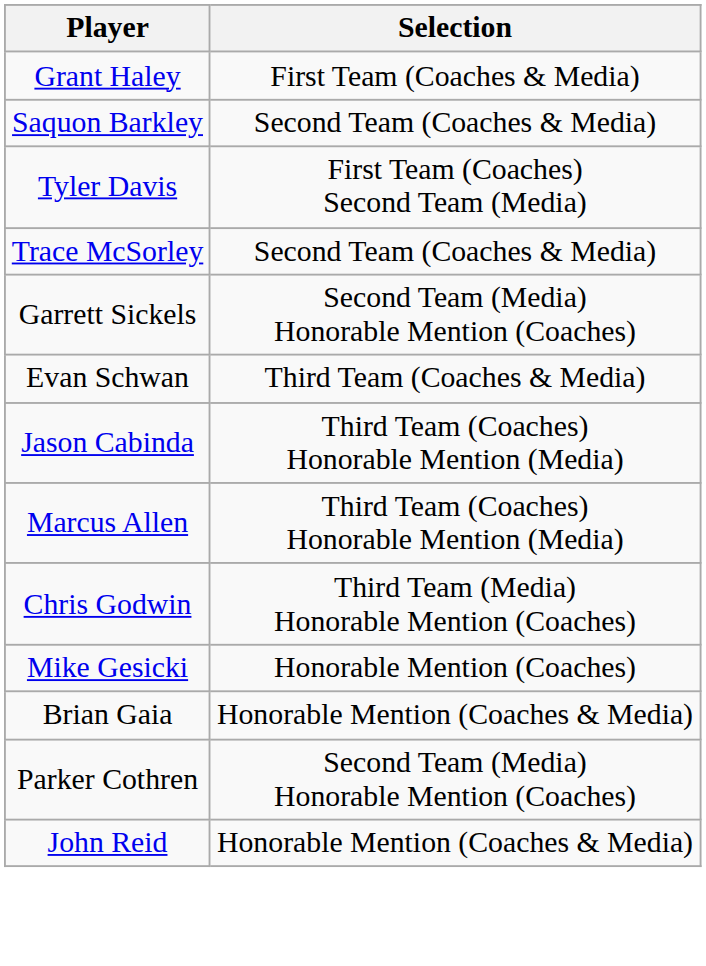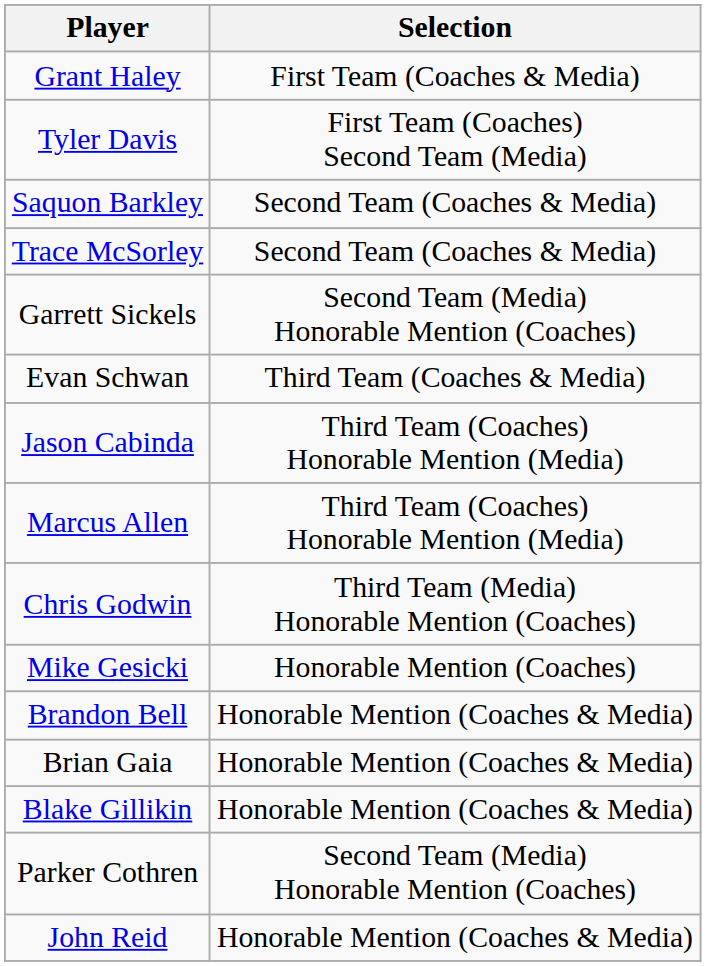rows swapped: Tyler Davis <-> Saquon Barkley
+ row: Brandon Bell | Honorable Mention (Coaches & Media)
+ row: Blake Gillikin | Honorable Mention (Coaches & Media)
